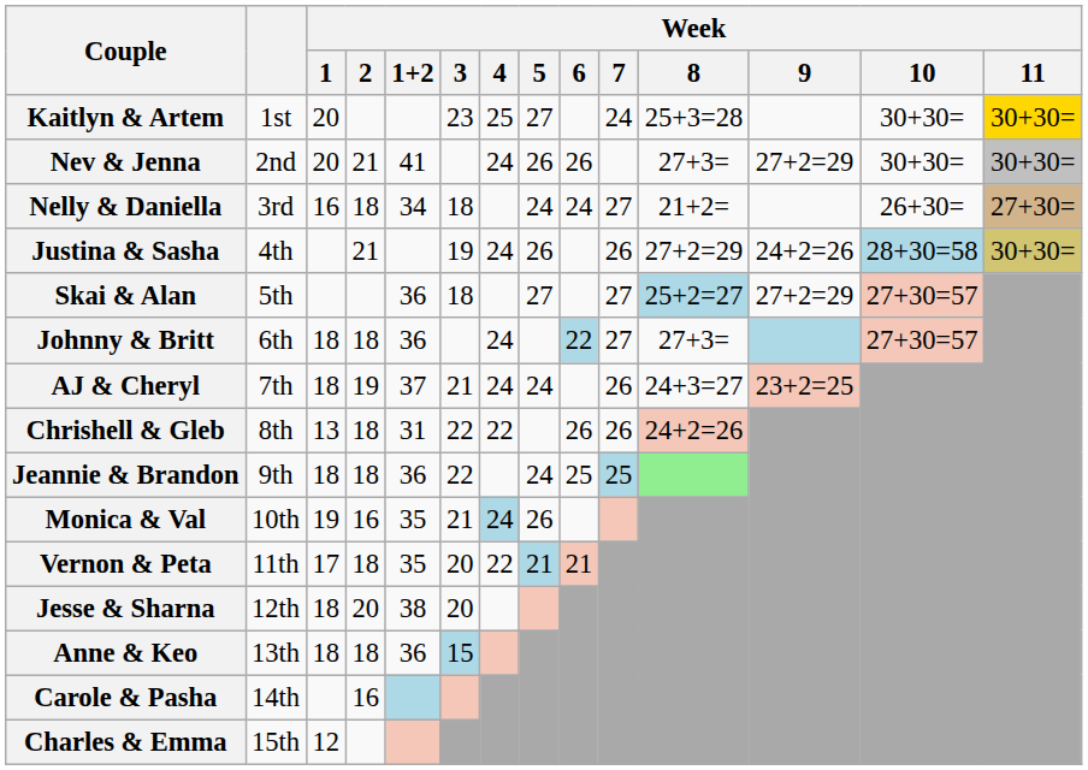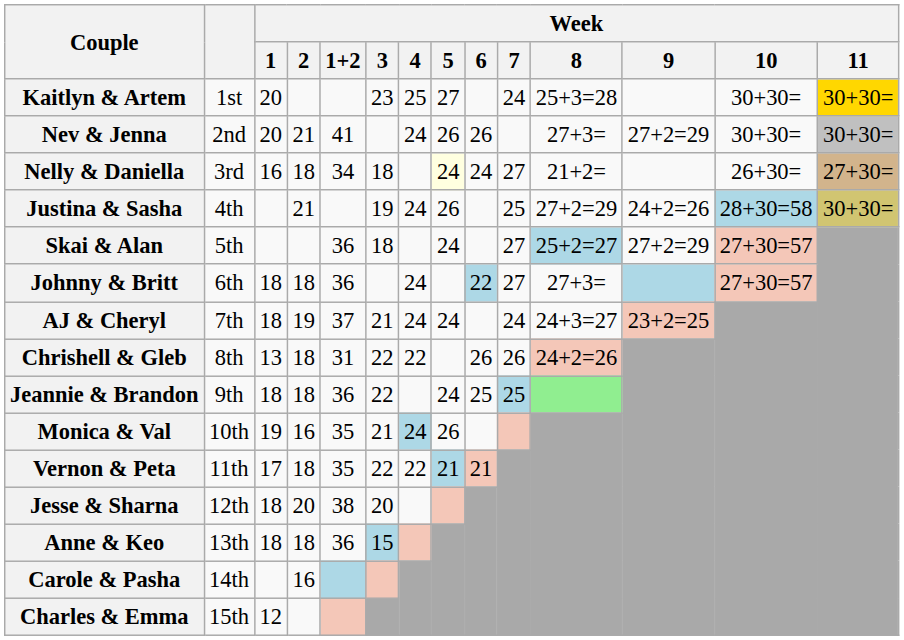Nelly & Daniella | Week / 5: no background -> lightyellow background
Justina & Sasha | Week / 7: 26 -> 25
Skai & Alan | Week / 5: 27 -> 24
AJ & Cheryl | Week / 7: 26 -> 24
Vernon & Peta | Week / 3: 20 -> 22
